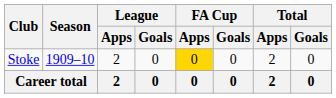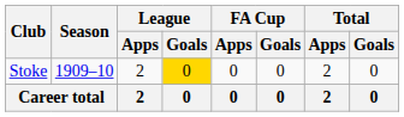Stoke | League / Goals: no background -> gold background
Stoke | FA Cup / Apps: gold background -> no background
